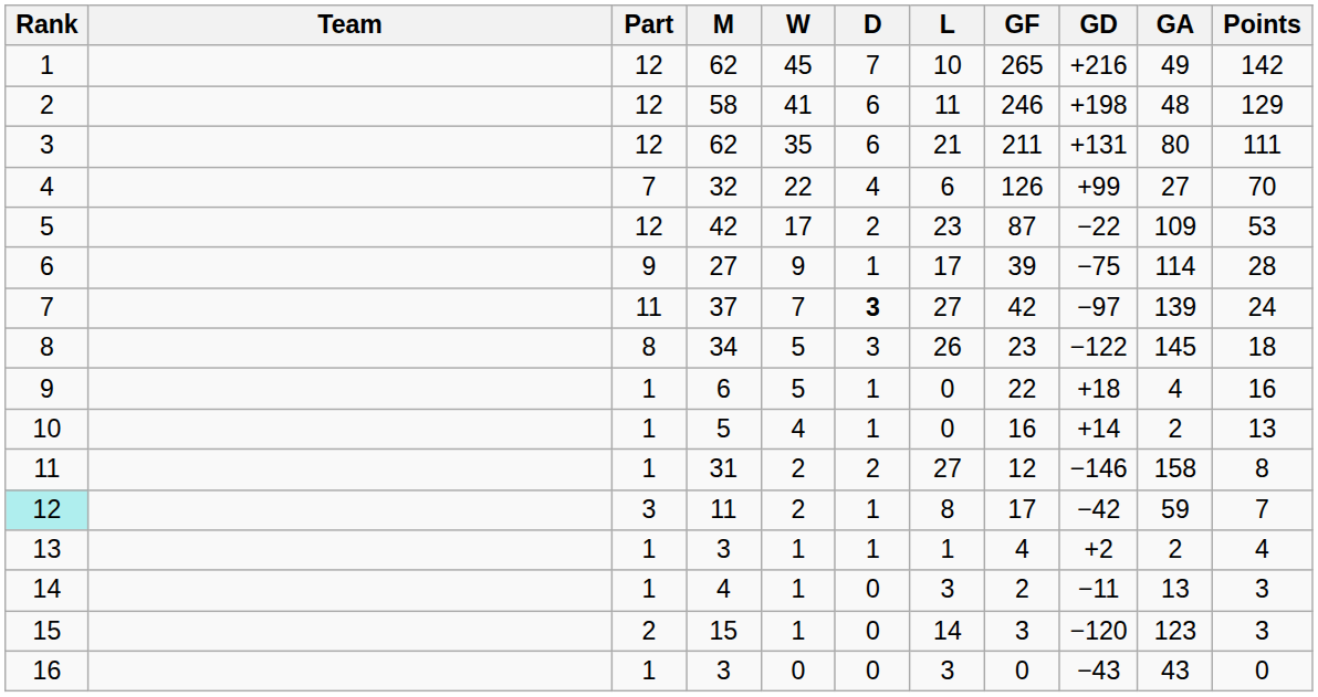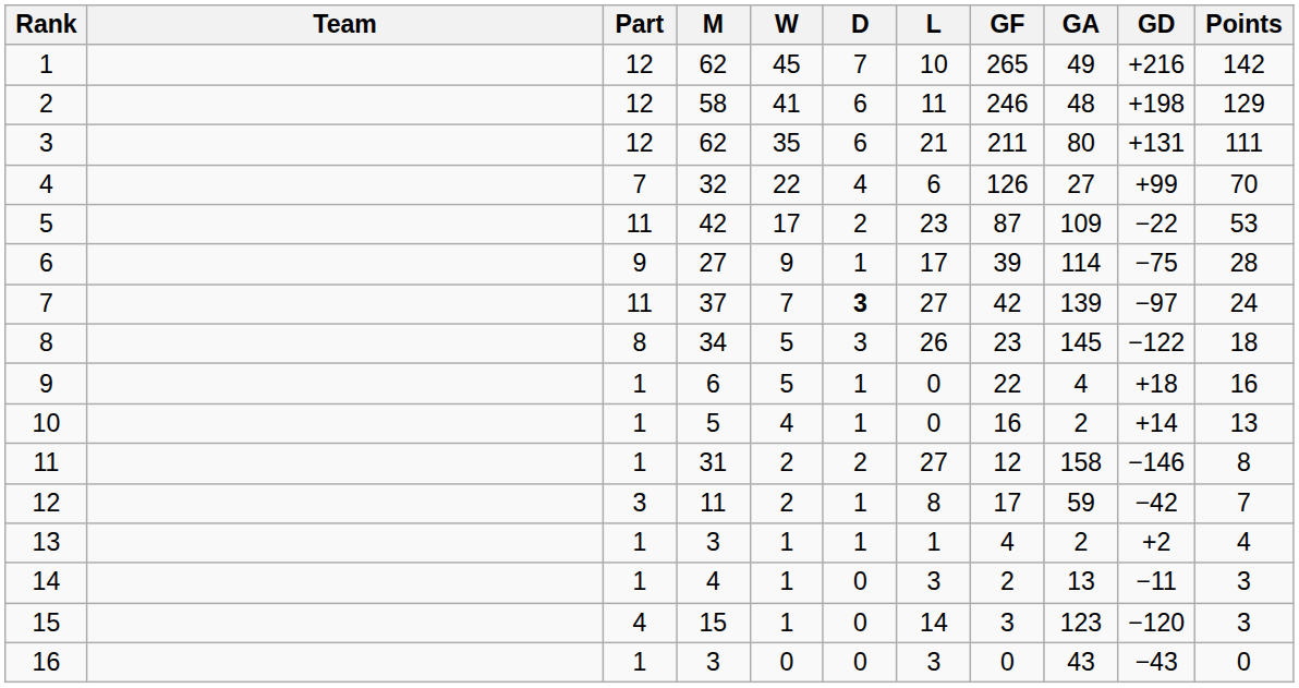columns swapped: GA <-> GD
row 6 | Part: 12 -> 11
row 13 | Rank: paleturquoise background -> no background
row 16 | Part: 2 -> 4
